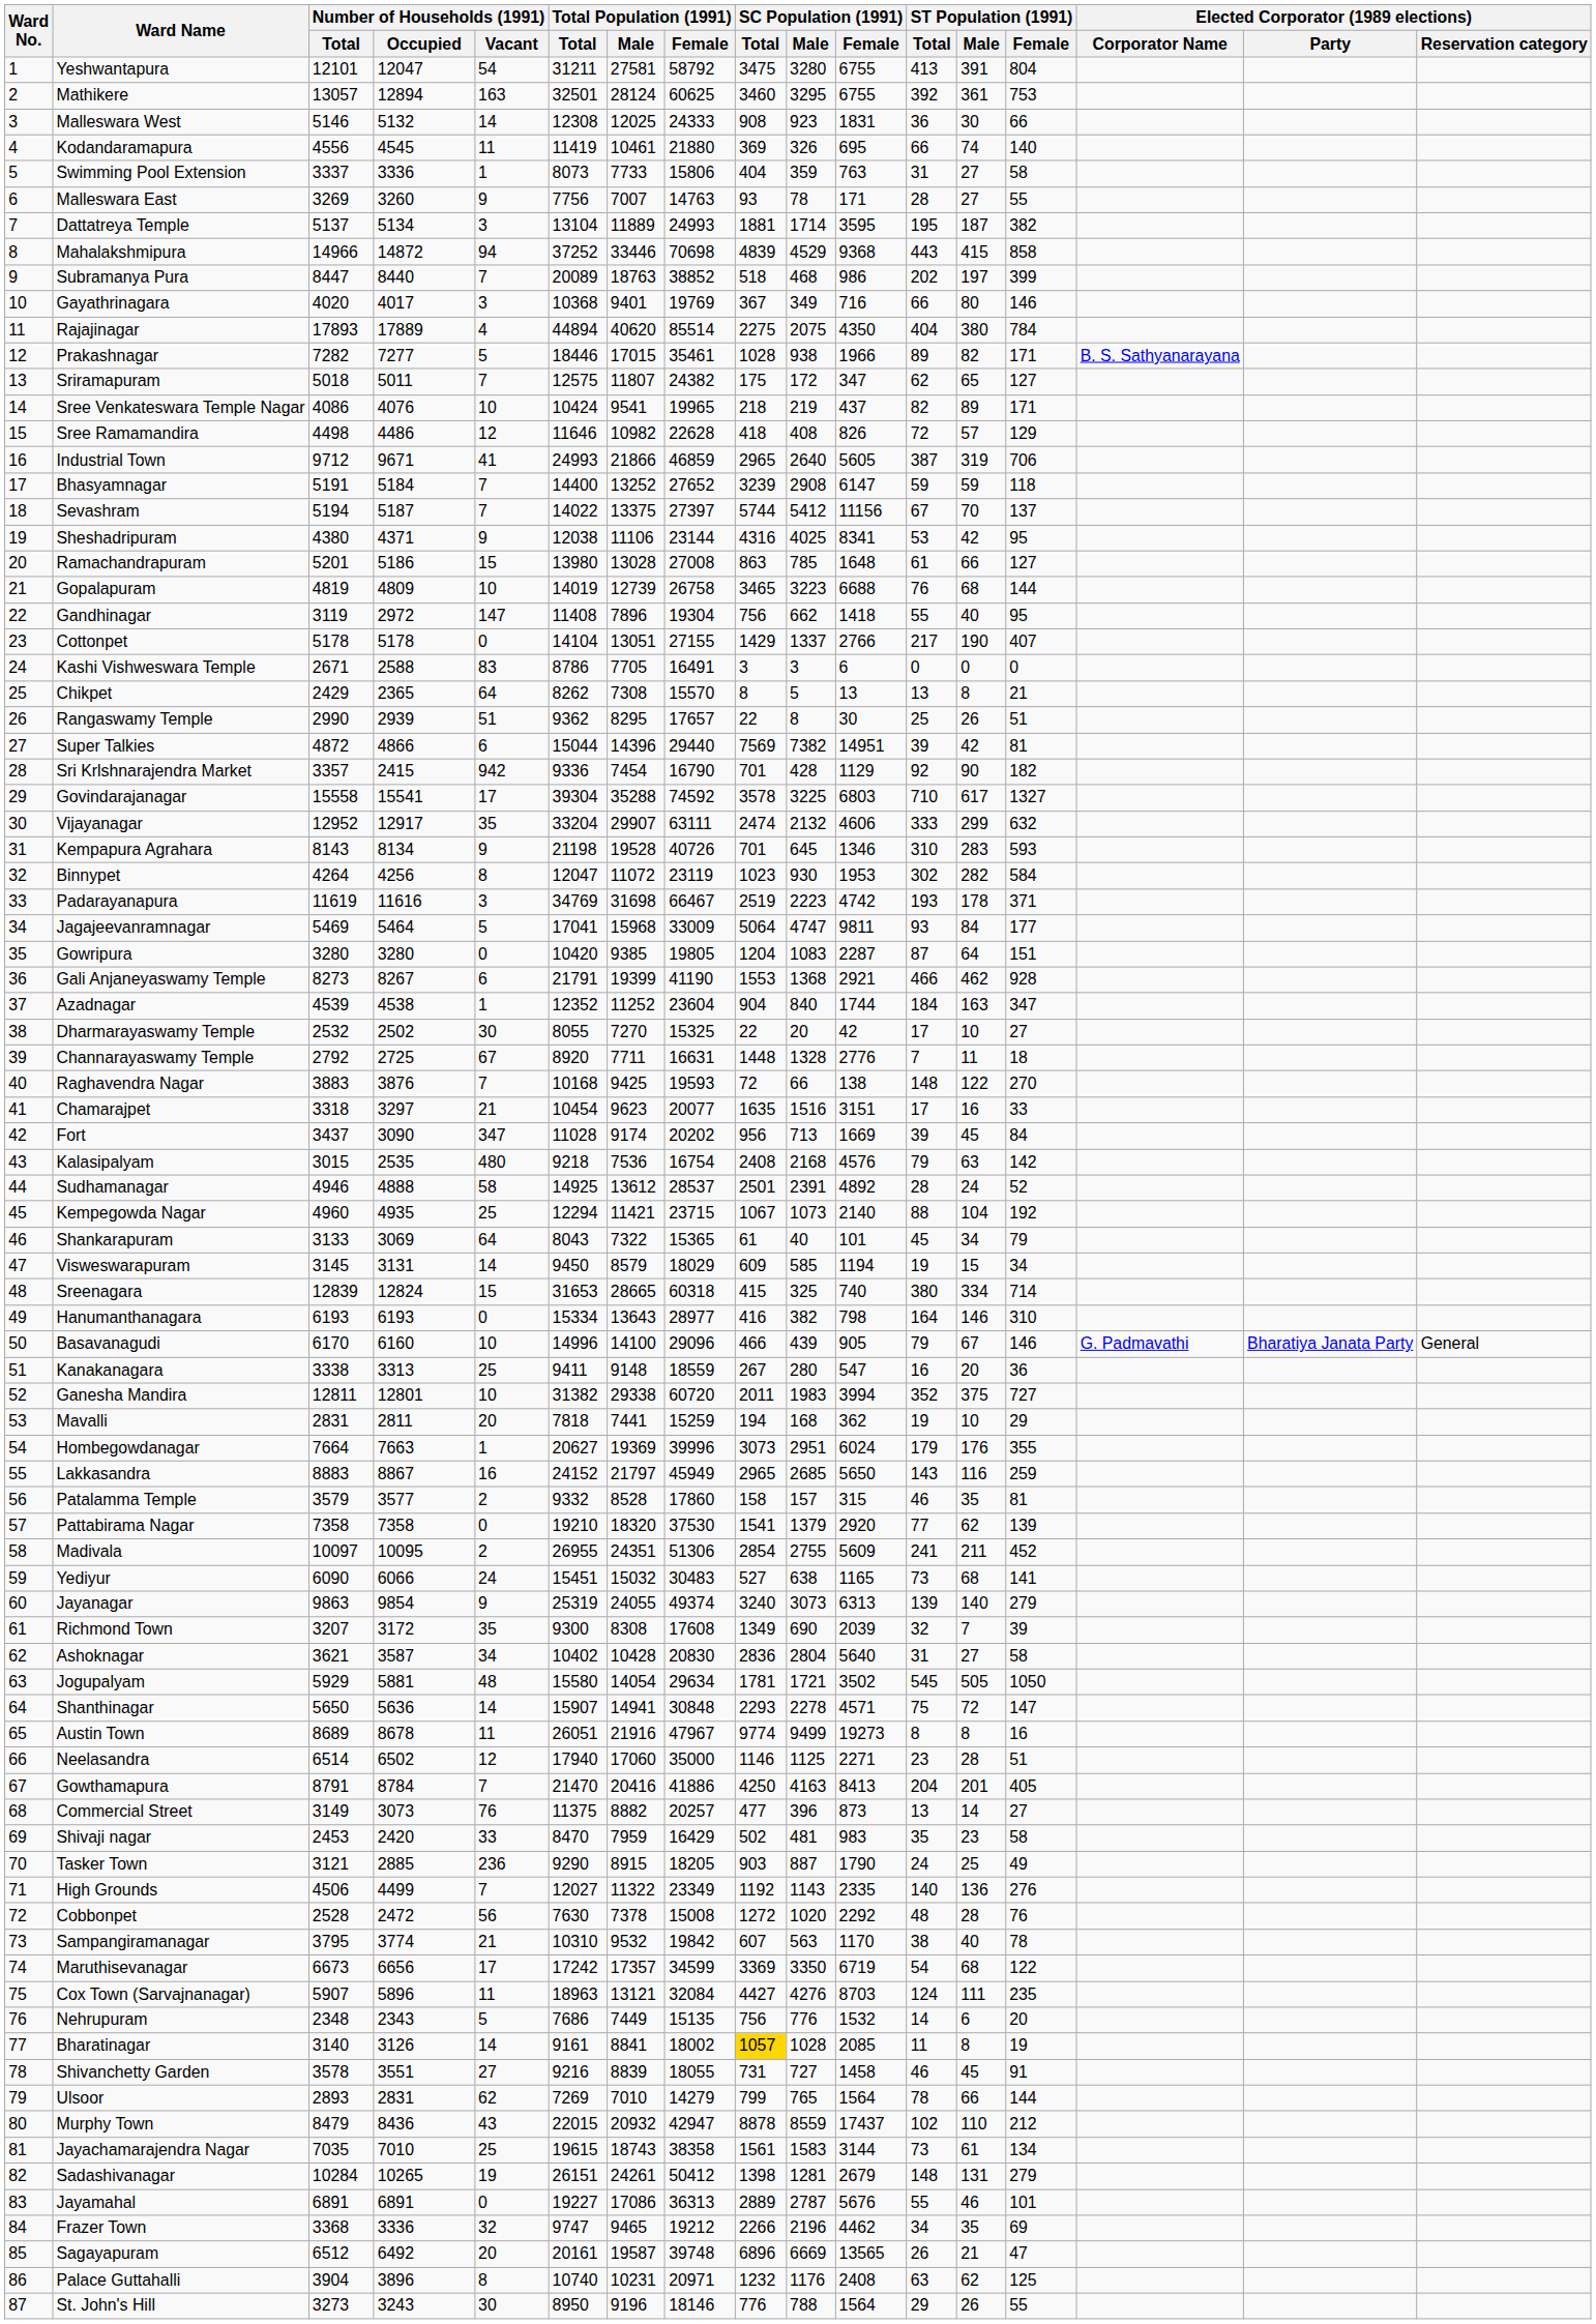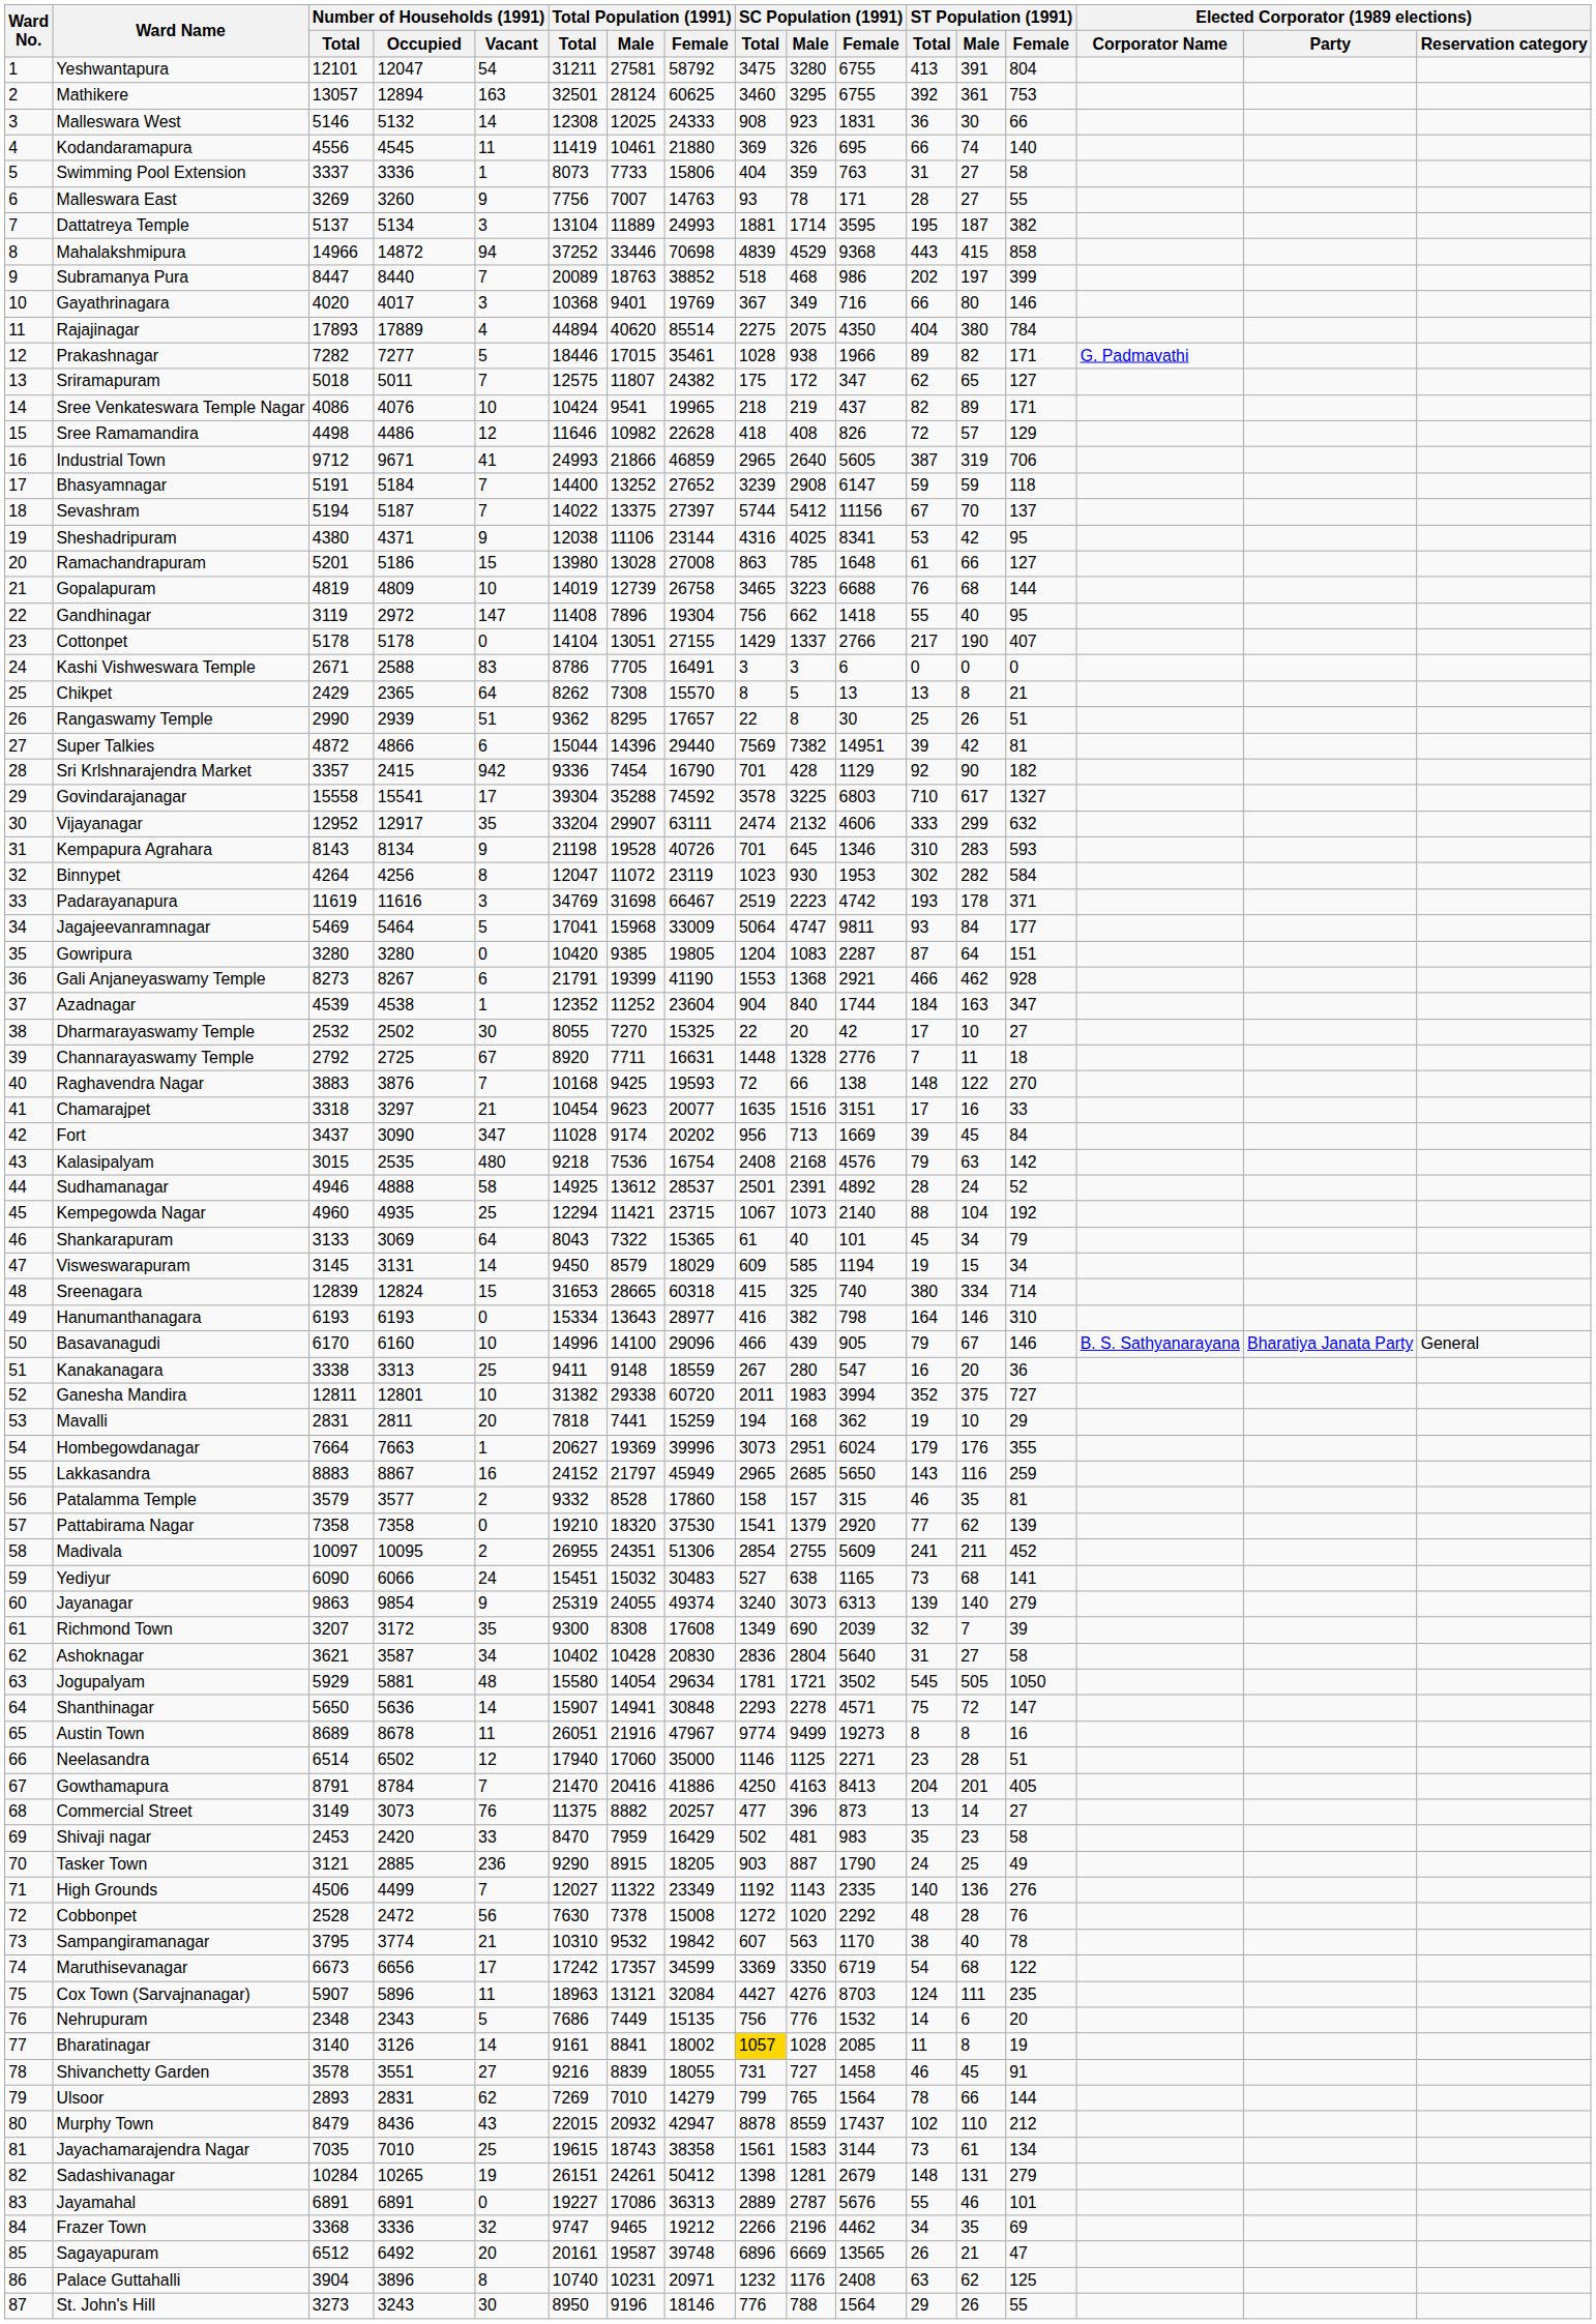Prakashnagar | Elected Corporator (1989 elections) / Corporator Name: B. S. Sathyanarayana -> G. Padmavathi
Basavanagudi | Elected Corporator (1989 elections) / Corporator Name: G. Padmavathi -> B. S. Sathyanarayana
